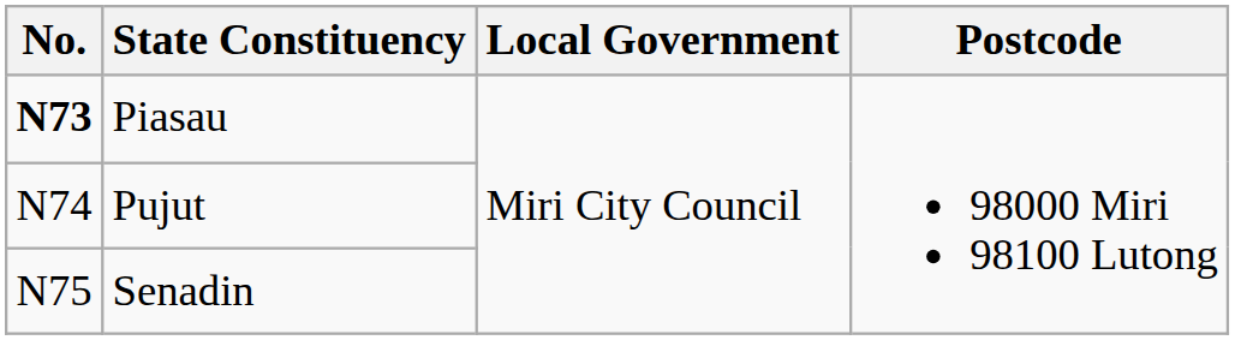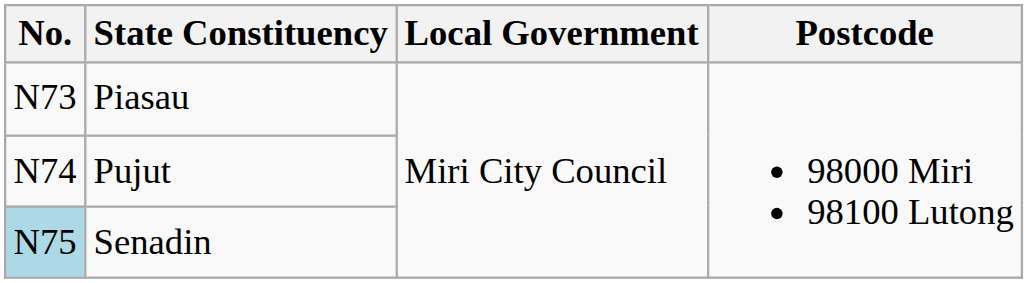Piasau | No.: bold -> normal
Senadin | No.: no background -> lightblue background
